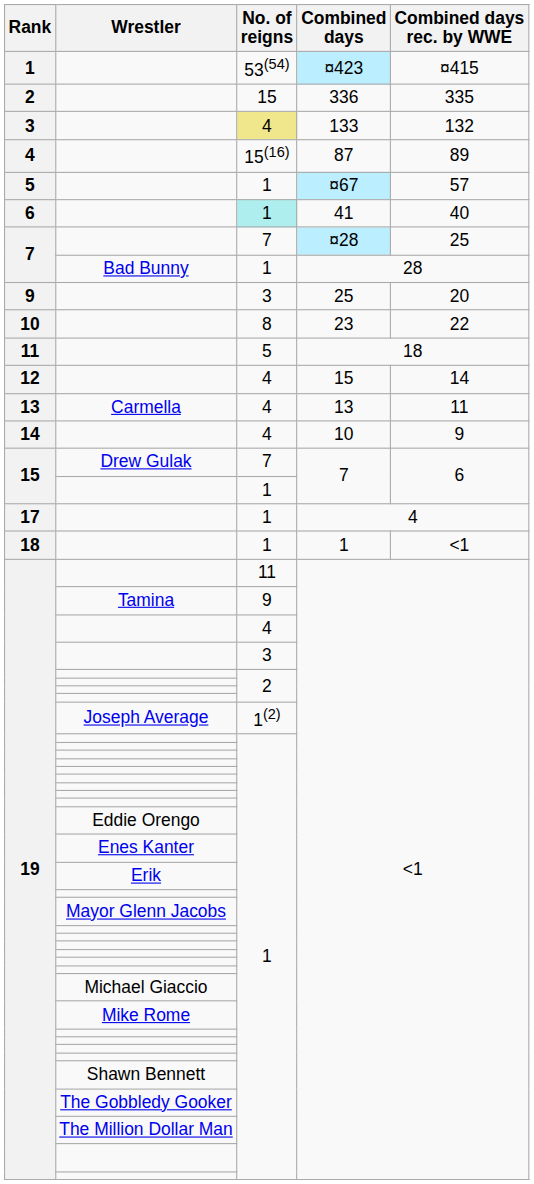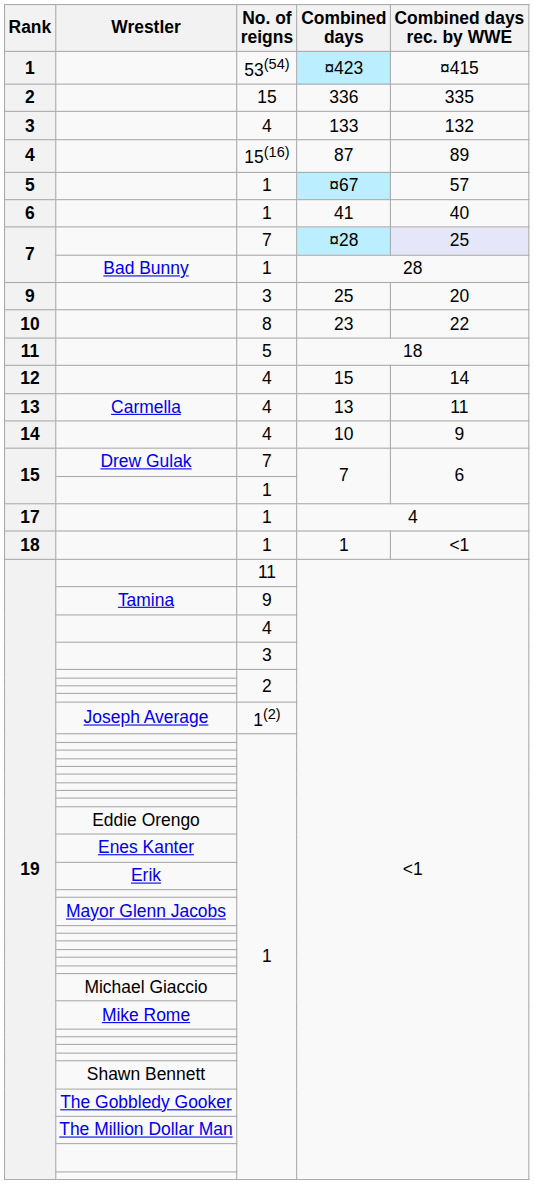133 | No. of reigns: khaki background -> no background
41 | No. of reigns: paleturquoise background -> no background
¤28 | Combined days rec. by WWE: no background -> lavender background
